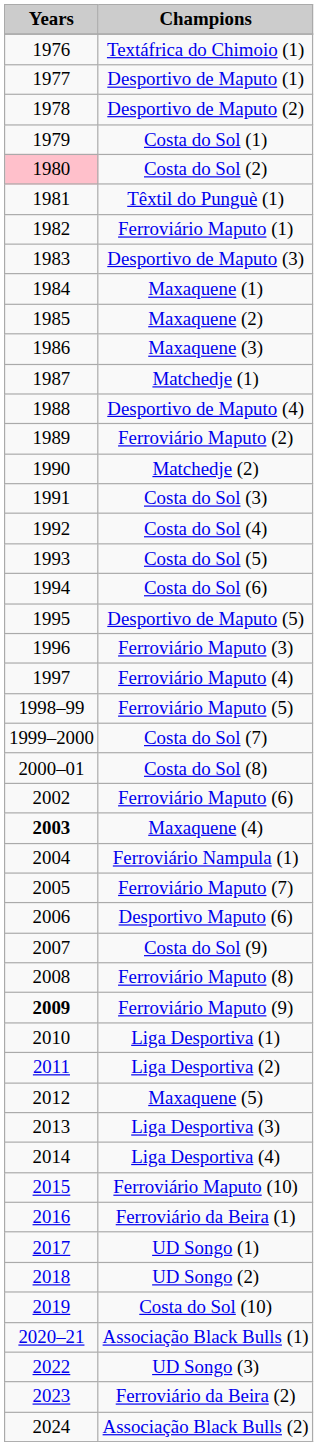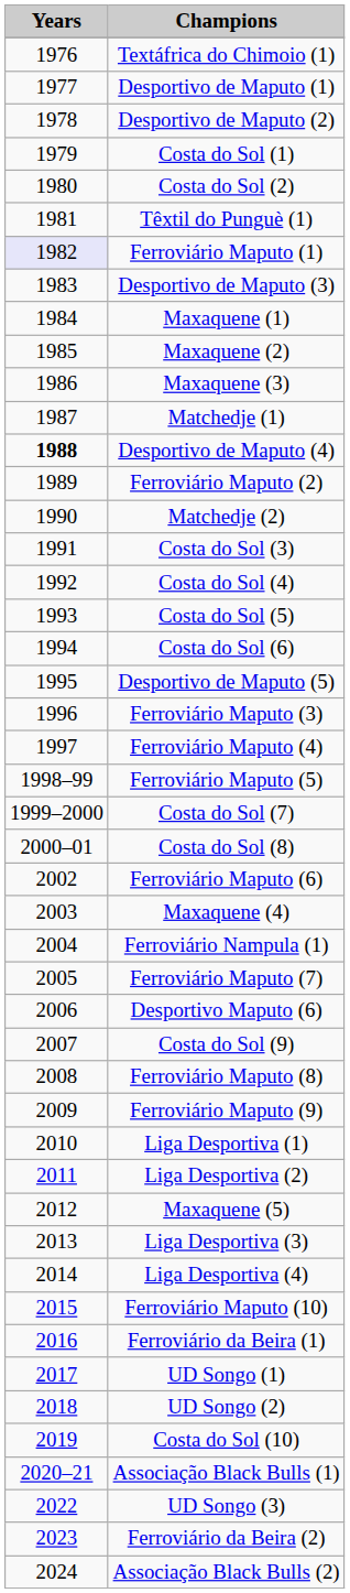Costa do Sol (2) | Years: pink background -> no background
Ferroviário Maputo (1) | Years: no background -> lavender background
Desportivo de Maputo (4) | Years: normal -> bold
Maxaquene (4) | Years: bold -> normal
Ferroviário Maputo (9) | Years: bold -> normal
